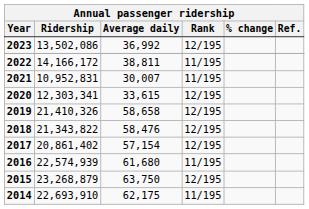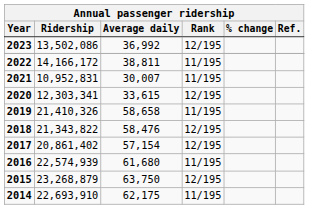2019 | Rank: 12/195 -> 11/195
